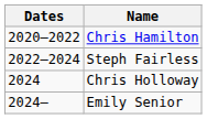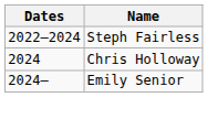- row: 2020–2022 | Chris Hamilton
